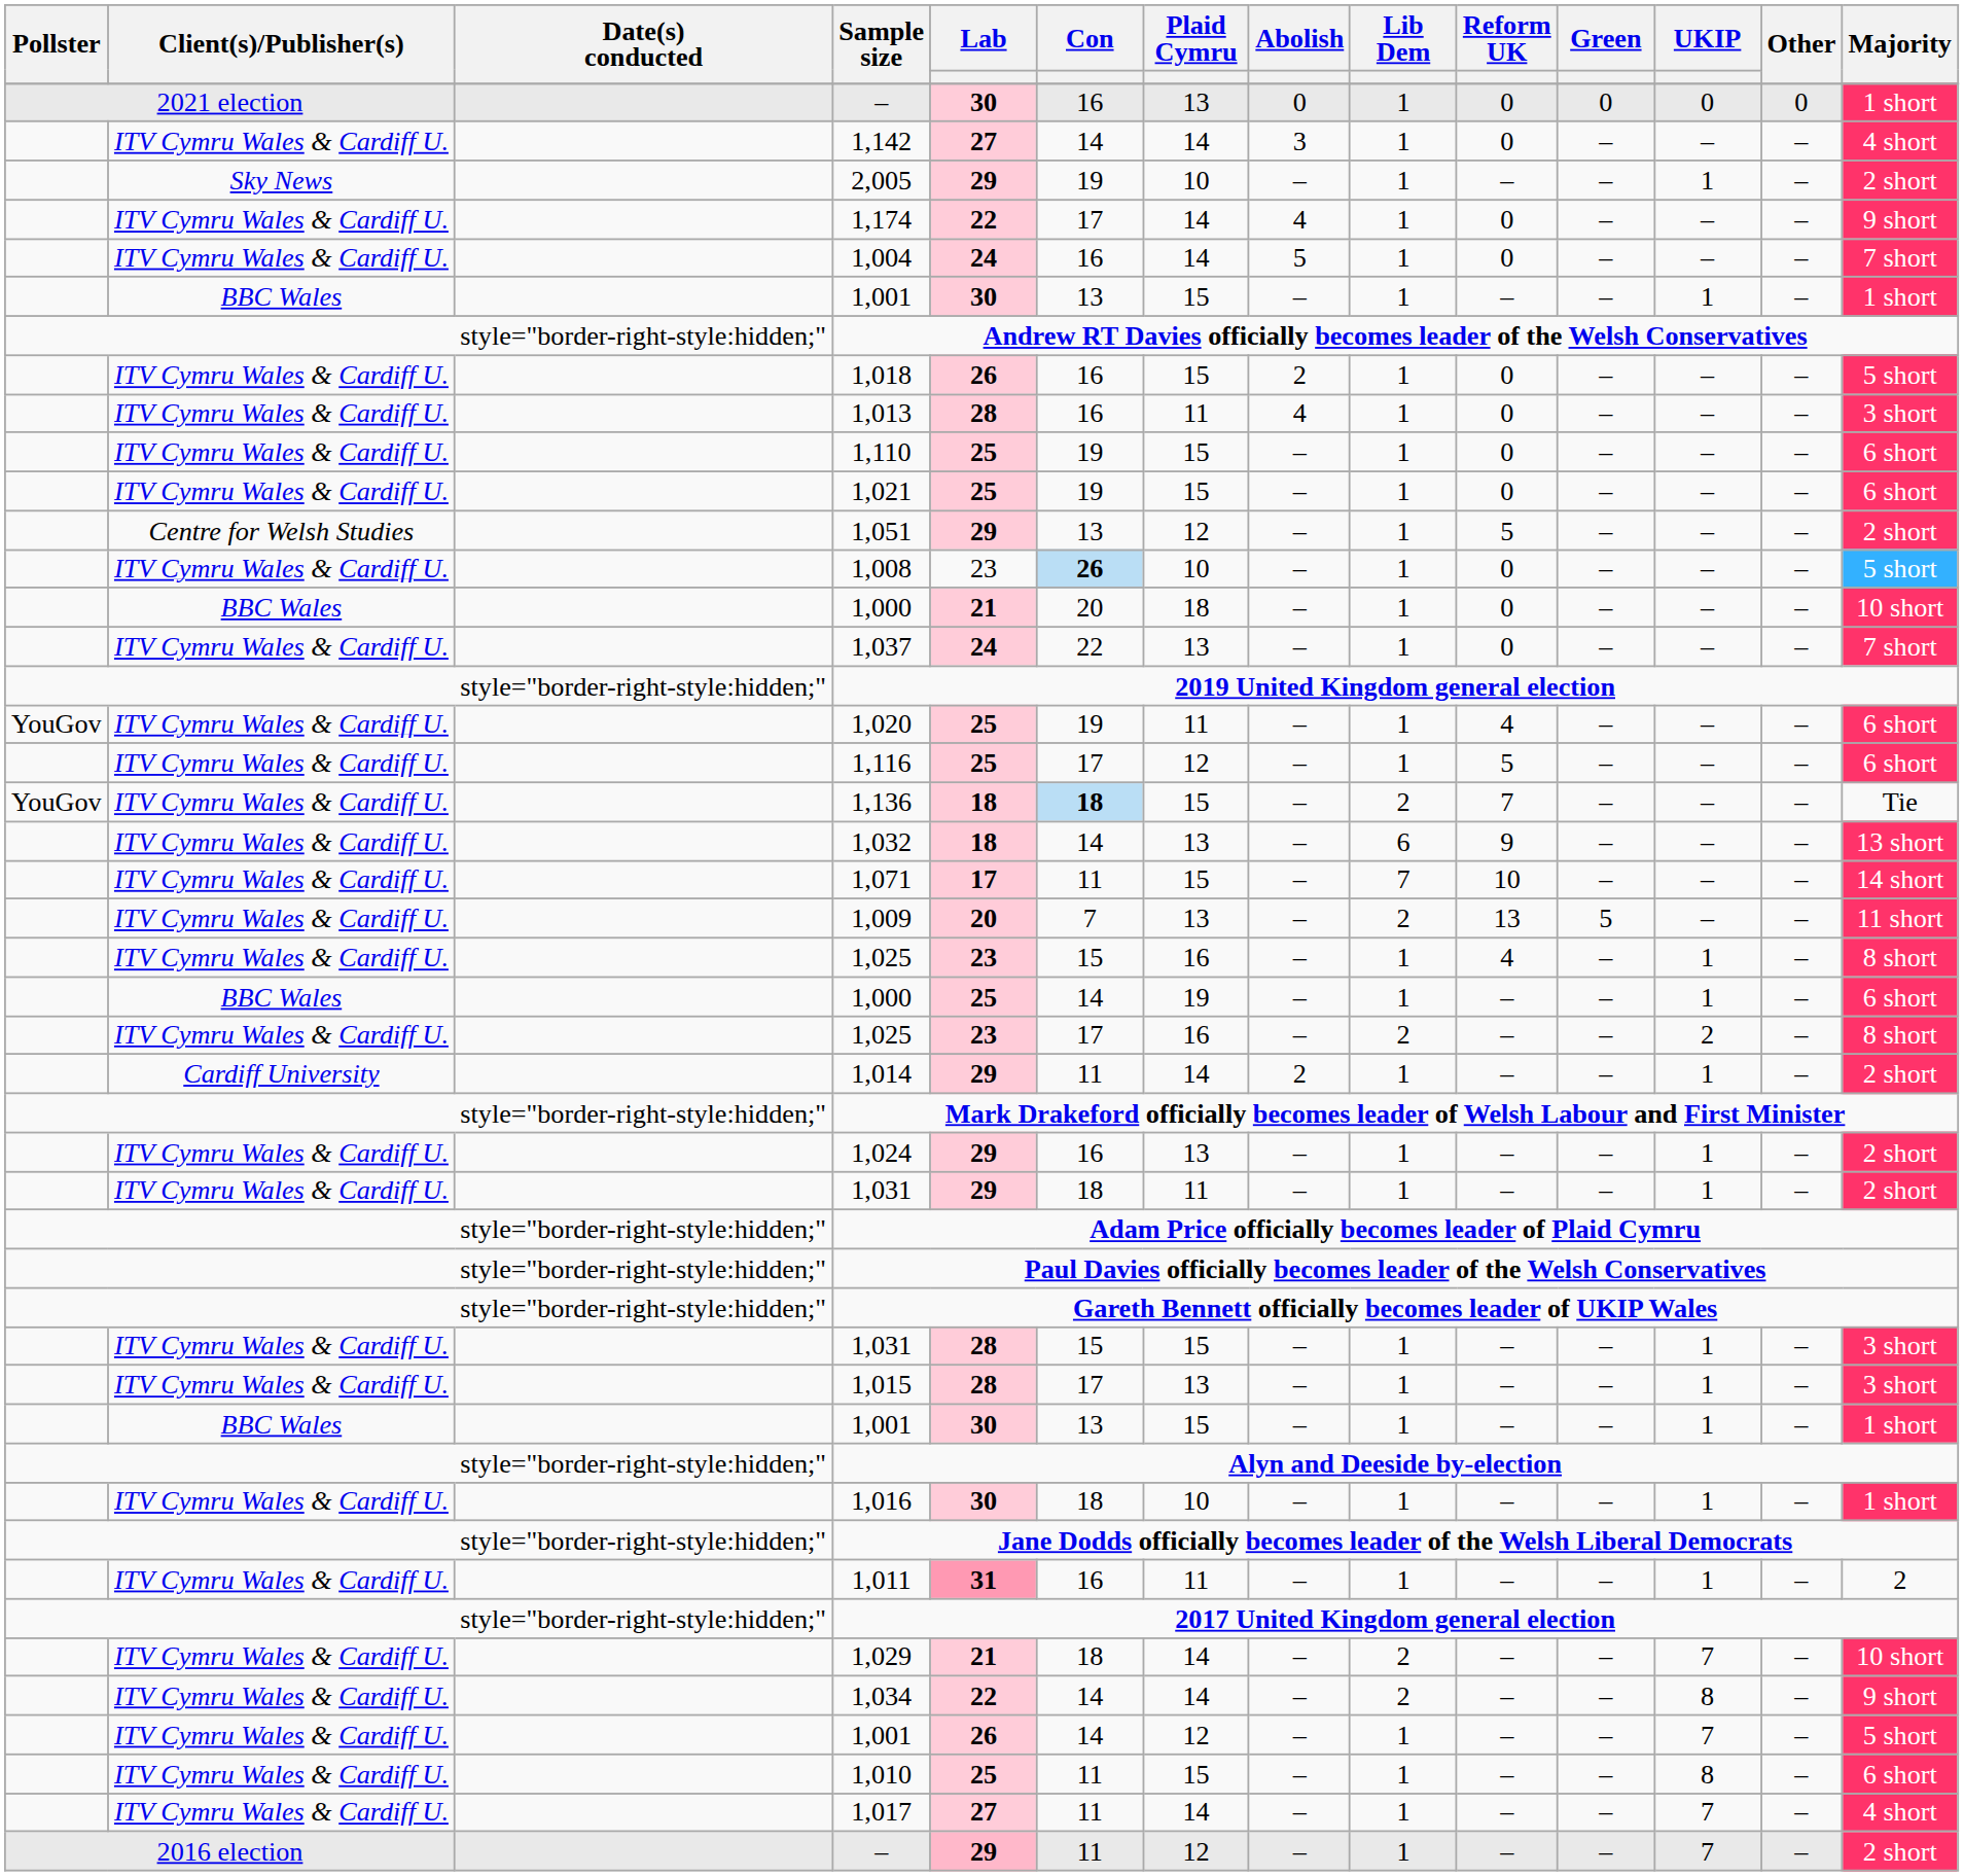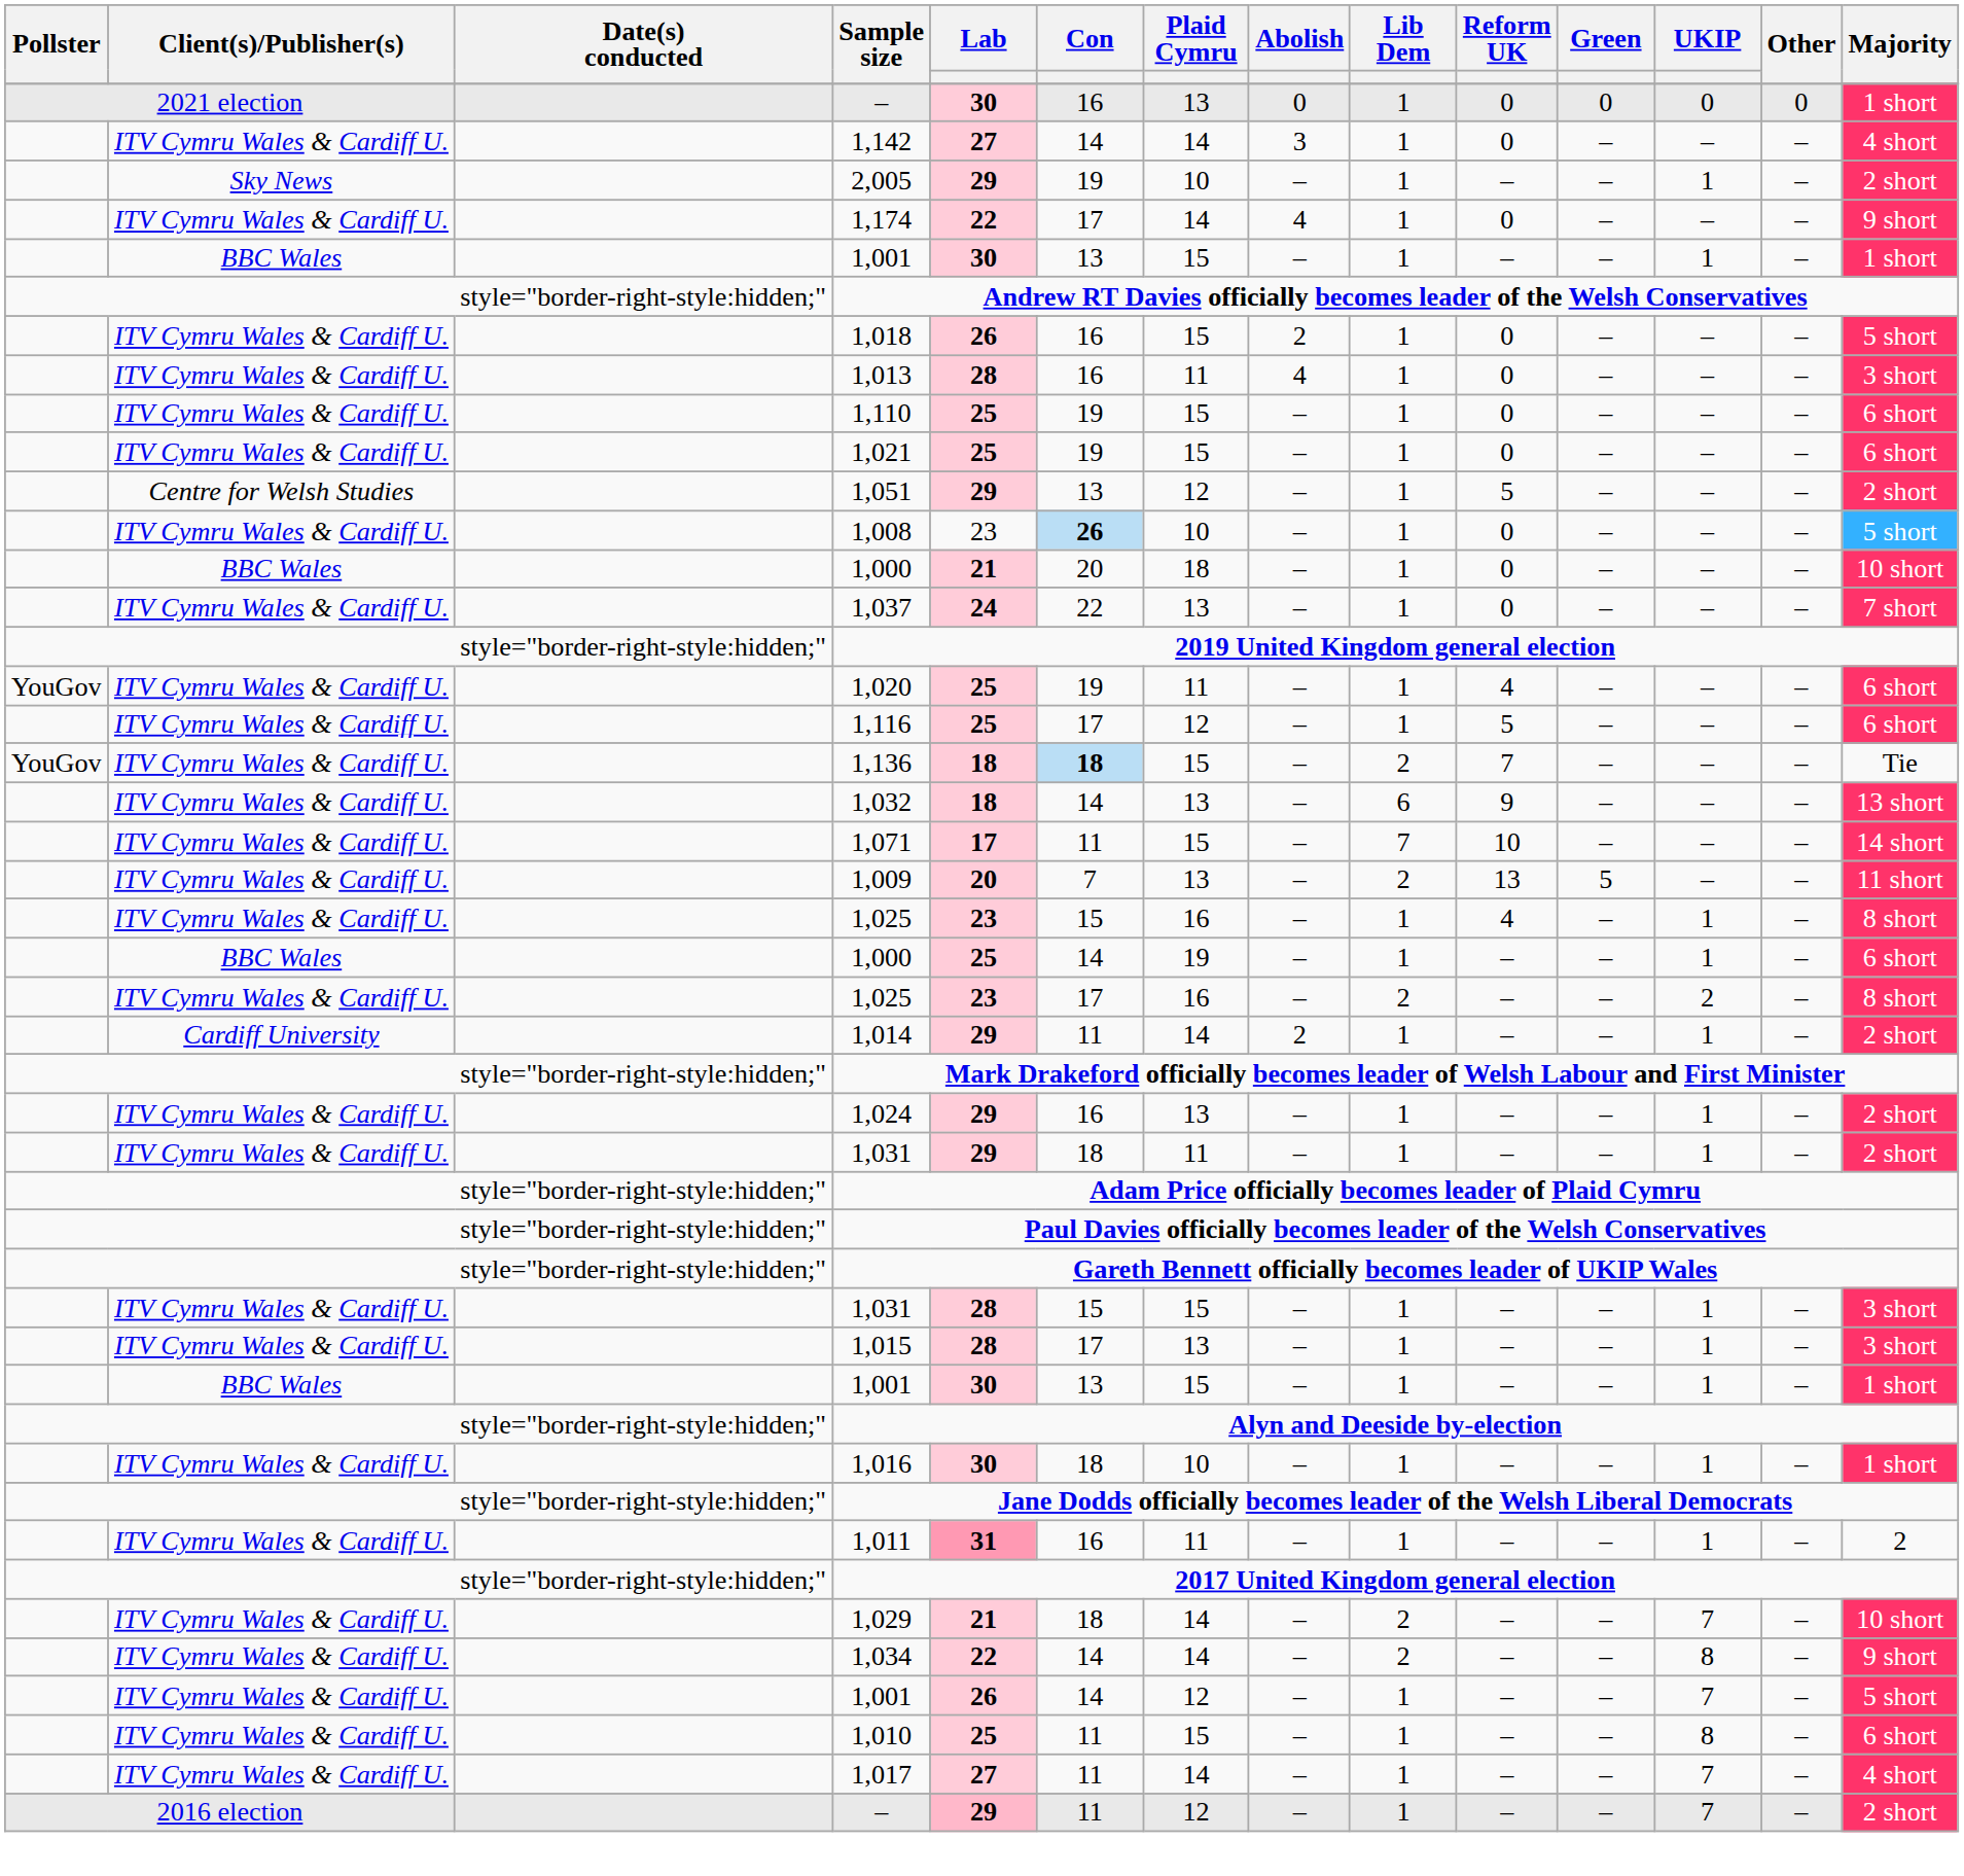- row: ITV Cymru Wales & Cardiff U. | 1,004 | 24 | 16 | 14 | 5 | 1 | 0 | – | – | – | 7 short
